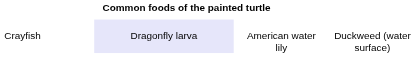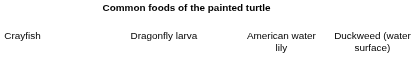Crayfish | column 2: lavender background -> no background
